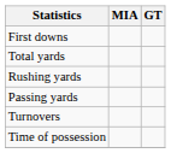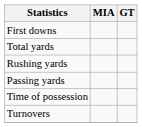rows swapped: Turnovers <-> Time of possession
